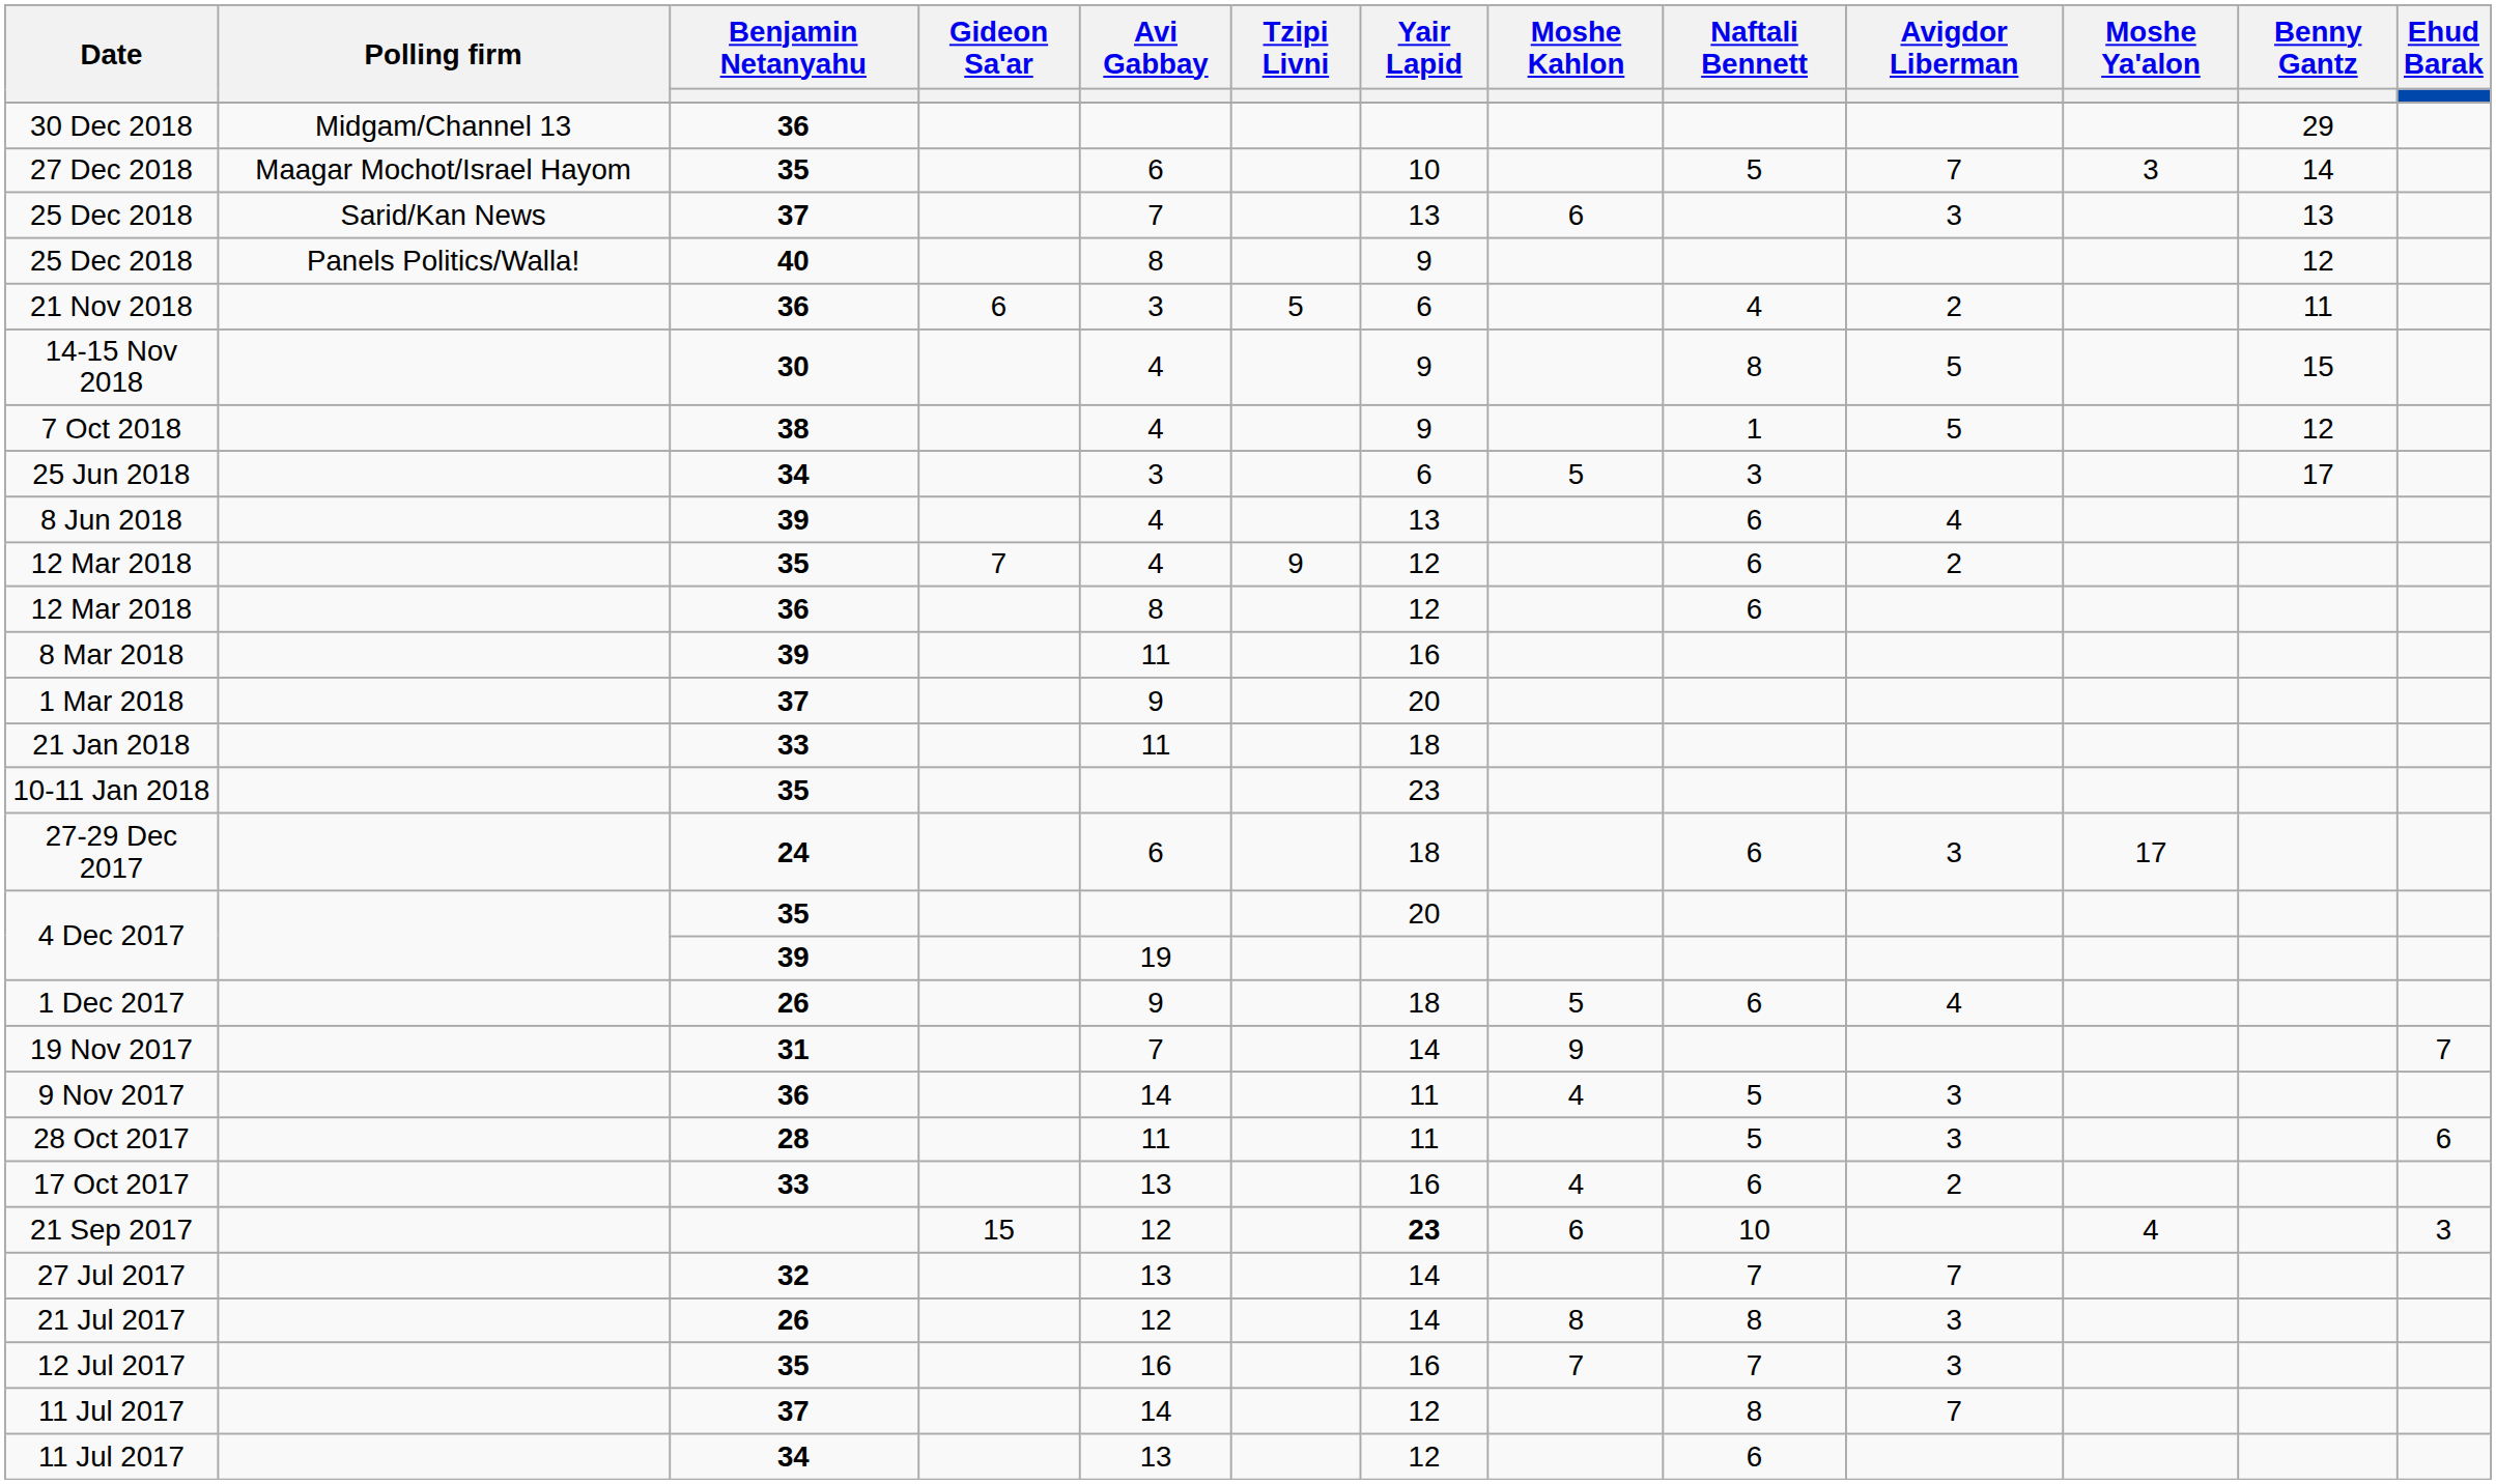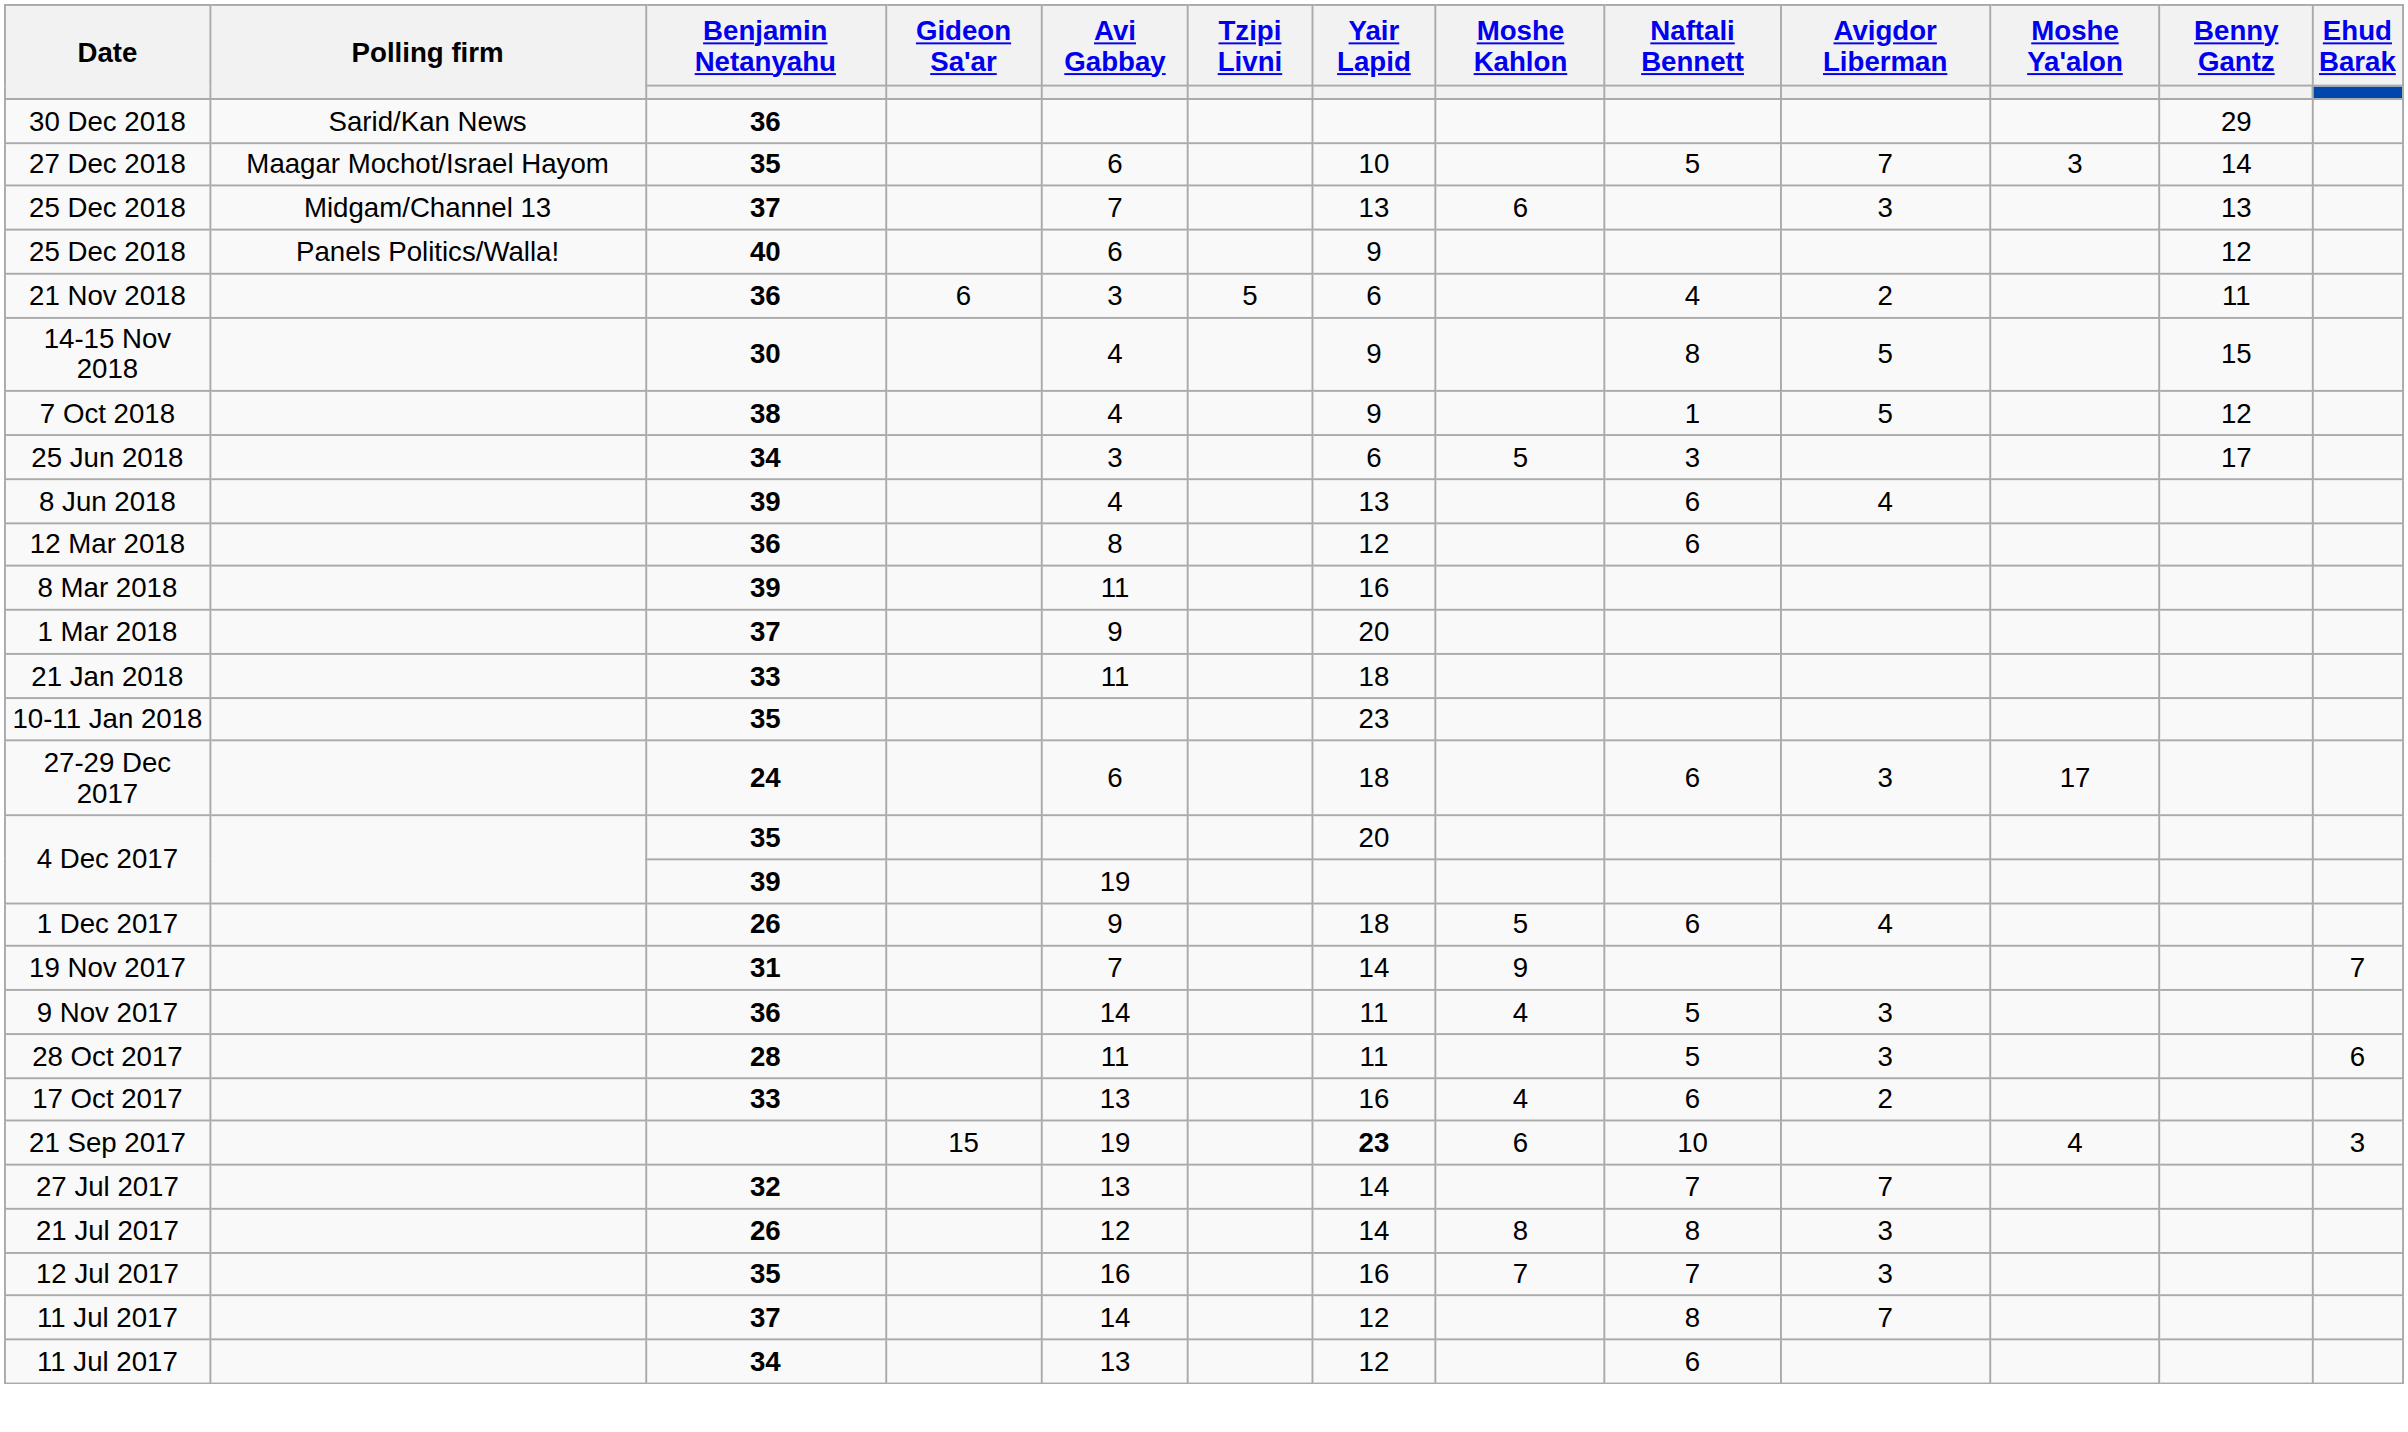30 Dec 2018 | Polling firm: Midgam/Channel 13 -> Sarid/Kan News
25 Dec 2018 / 37 | Polling firm: Sarid/Kan News -> Midgam/Channel 13
25 Dec 2018 / 40 | Avi Gabbay: 8 -> 6
- row: 12 Mar 2018 | 35 | 7 | 4 | 9 | 12 | 6 | 2
21 Sep 2017 | Avi Gabbay: 12 -> 19
